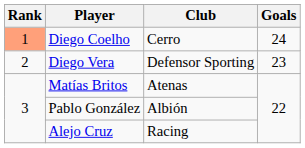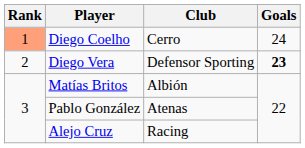Diego Vera | Goals: normal -> bold
Matías Britos | Club: Atenas -> Albión
Pablo González | Club: Albión -> Atenas
